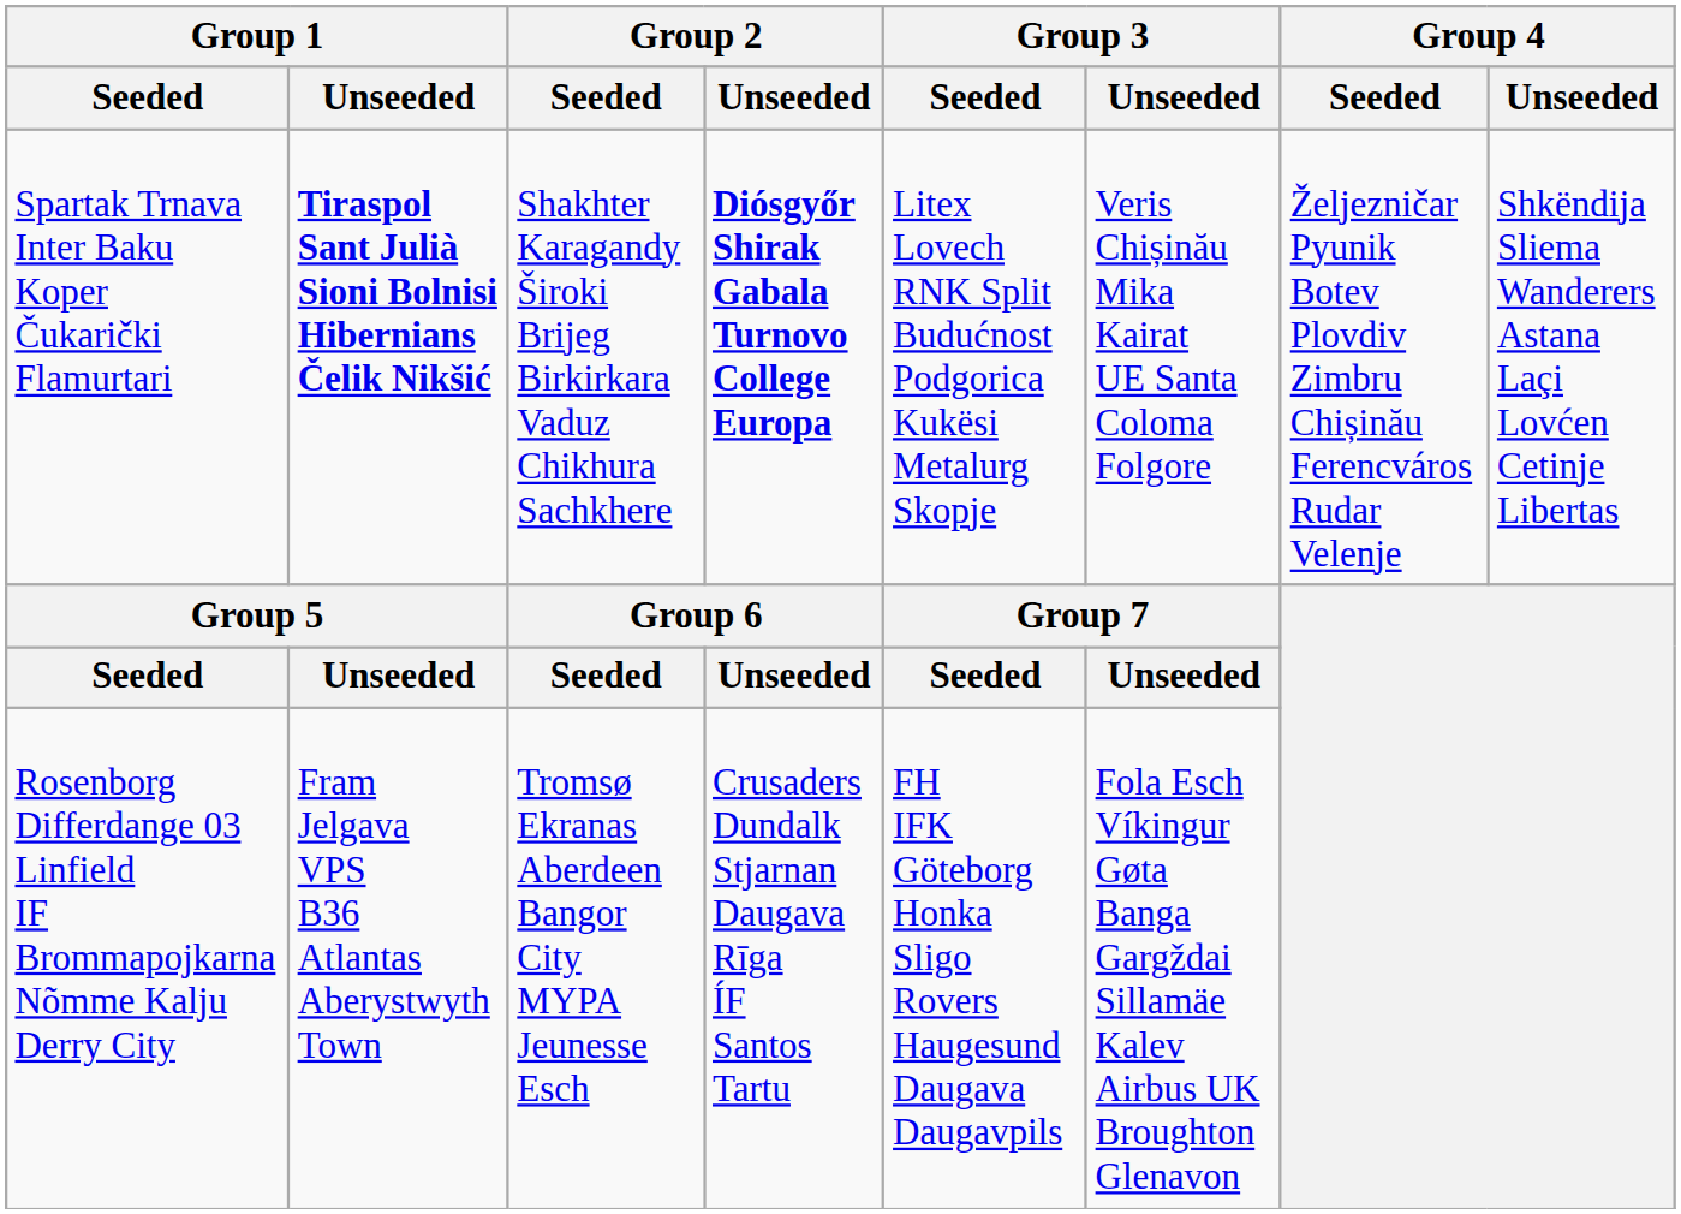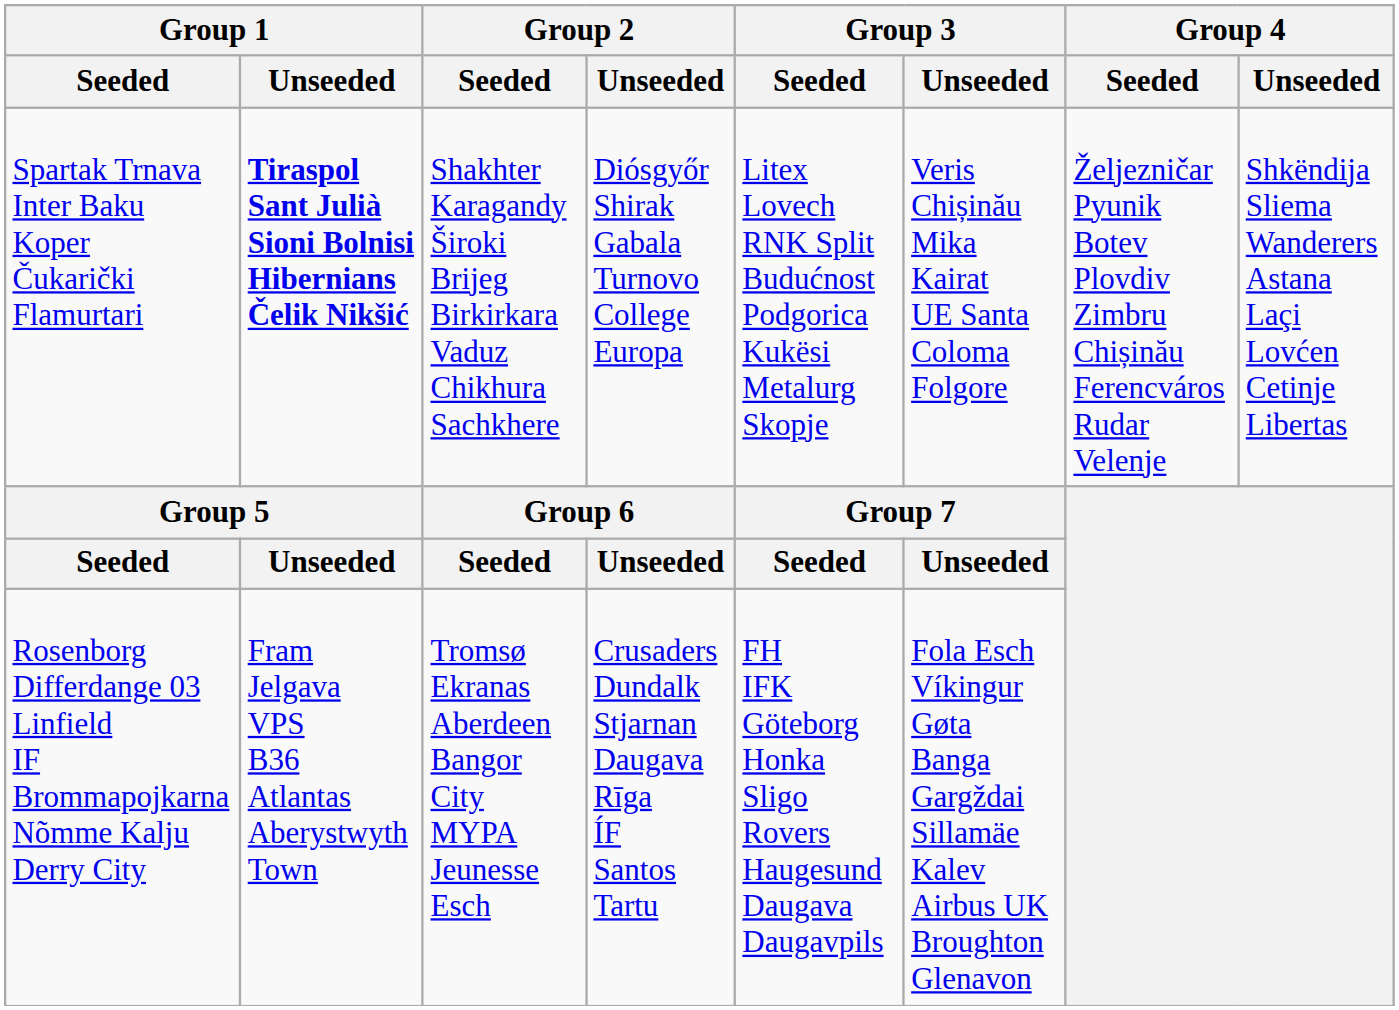Spartak Trnava Inter Baku Koper Čukarički Flamurtari | Group 2 / Unseeded: bold -> normal
